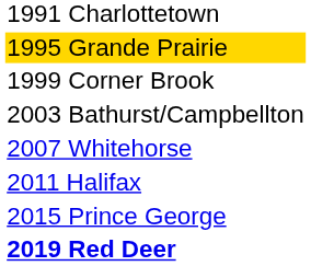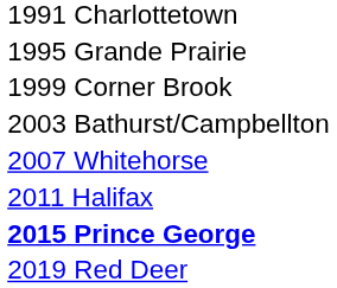1995 Grande Prairie | column 1: gold background -> no background
2015 Prince George | column 1: normal -> bold
2019 Red Deer | column 1: bold -> normal
